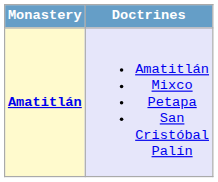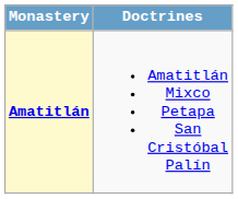Amatitlán | Doctrines: lavender background -> no background
